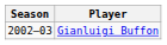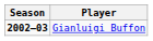Gianluigi Buffon | Season: normal -> bold
